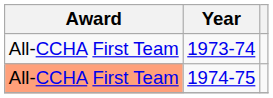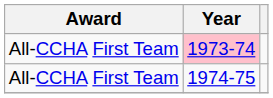row 2 | Year: no background -> pink background
row 3 | Award: lightsalmon background -> no background
